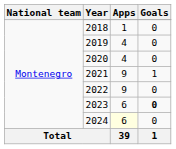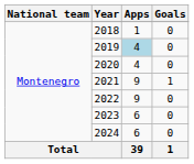2019 | Apps: no background -> lightblue background
2023 | Goals: bold -> normal
2024 | Apps: lightyellow background -> no background
